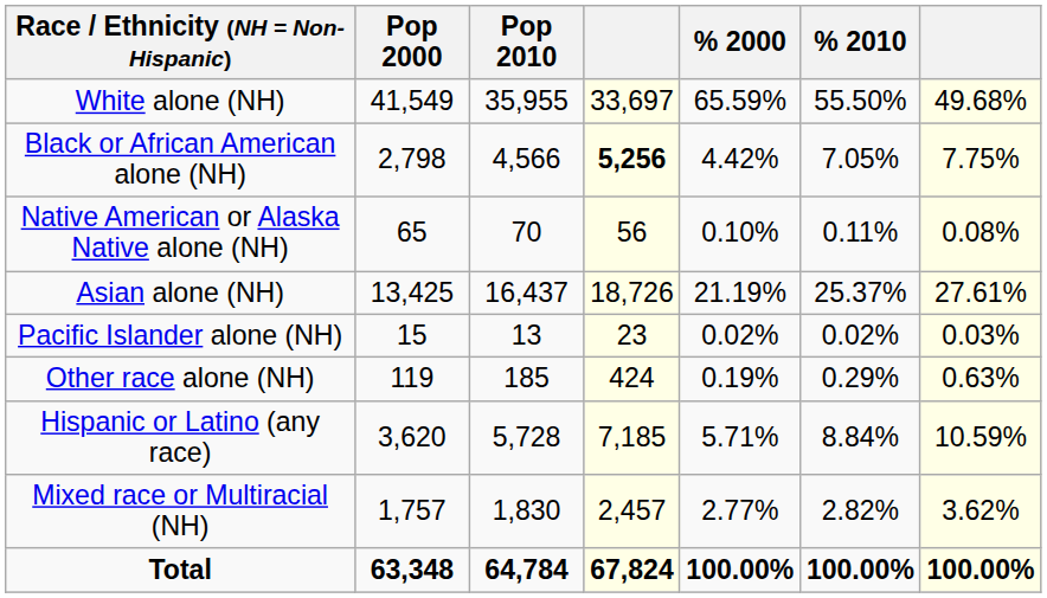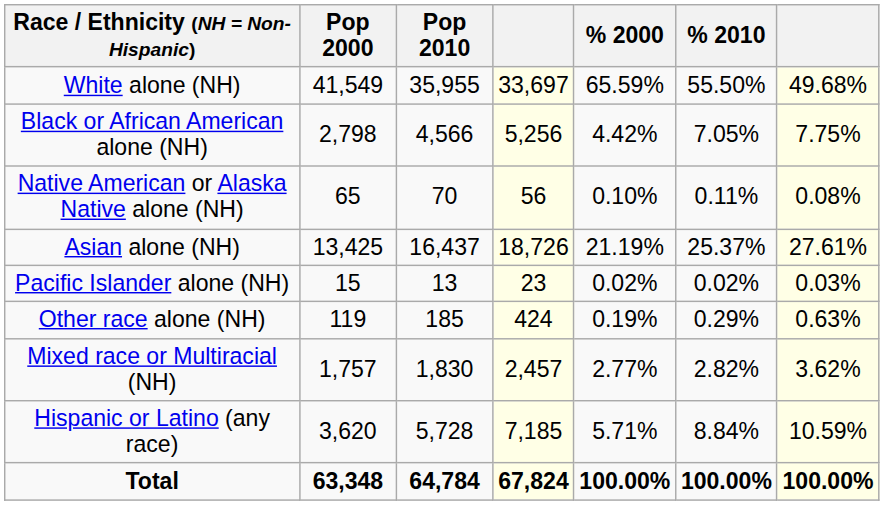Black or African American alone (NH) | column 4: bold -> normal
rows swapped: Mixed race or Multiracial (NH) <-> Hispanic or Latino (any race)
